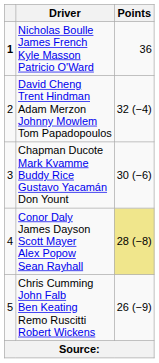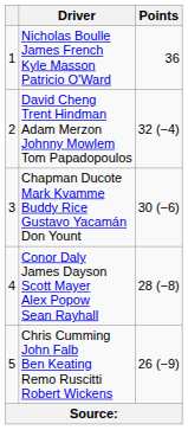Nicholas Boulle James French Kyle Masson Patricio O'Ward | column 1: bold -> normal
Conor Daly James Dayson Scott Mayer Alex Popow Sean Rayhall | Points: khaki background -> no background
